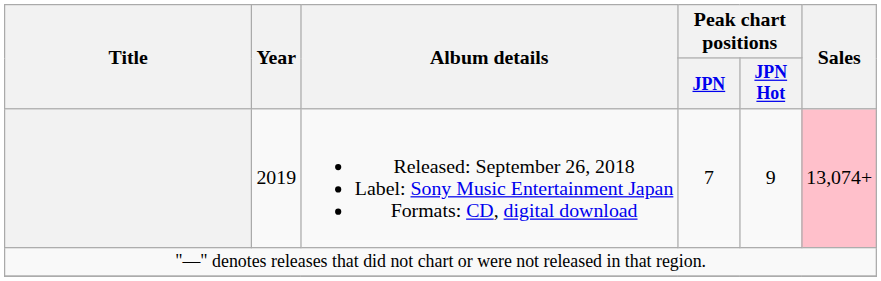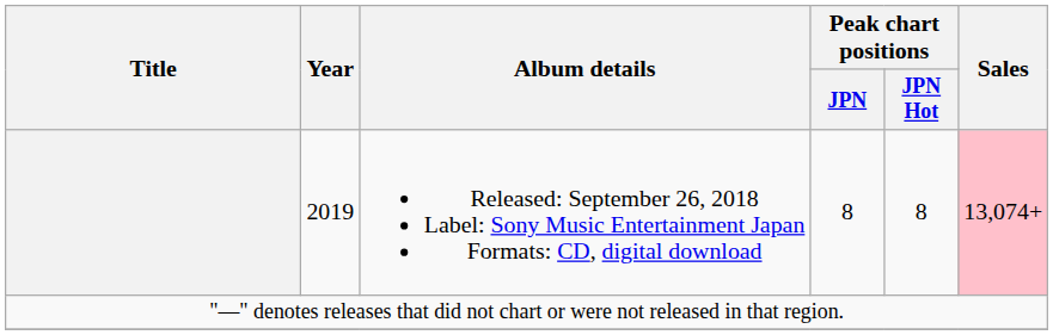row 3 | Peak chart positions / JPN: 7 -> 8
row 3 | Peak chart positions / JPN Hot: 9 -> 8
